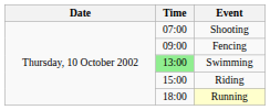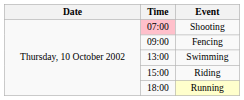Shooting | Time: no background -> pink background
Swimming | Time: lightgreen background -> no background
